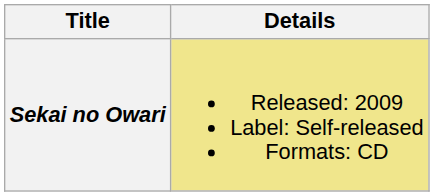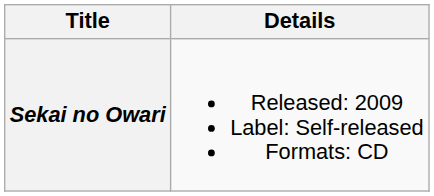Sekai no Owari | Details: khaki background -> no background
